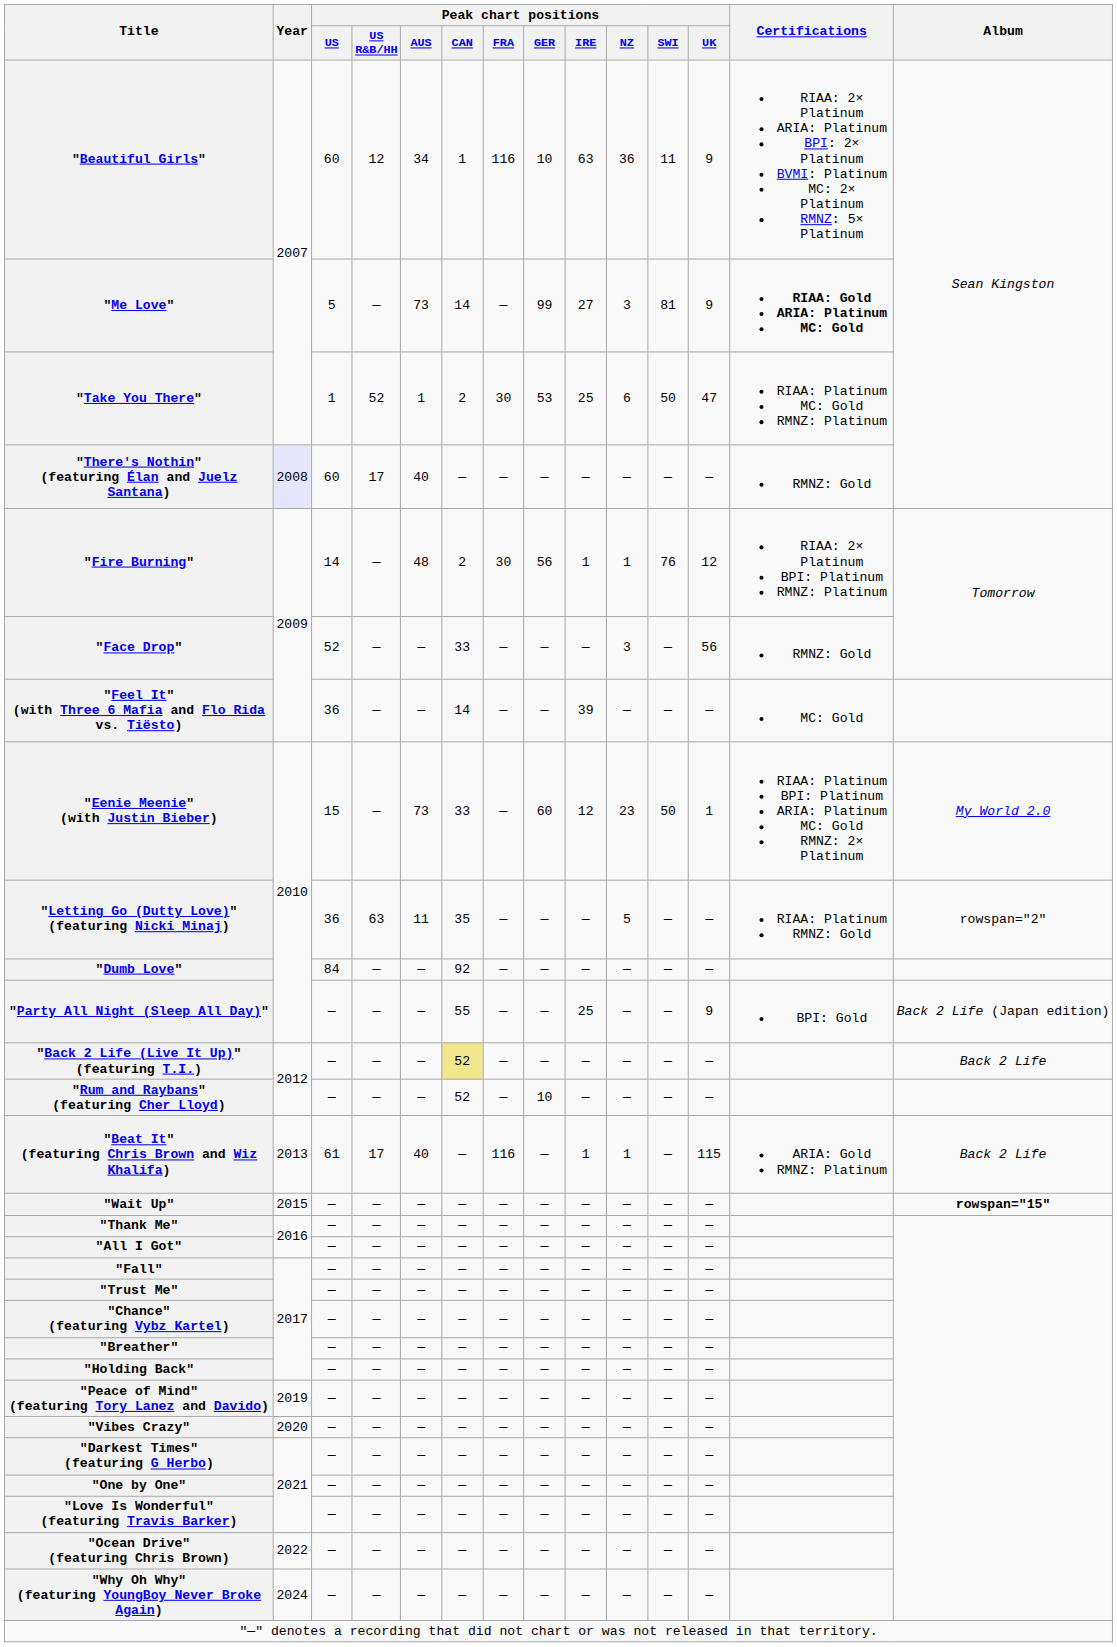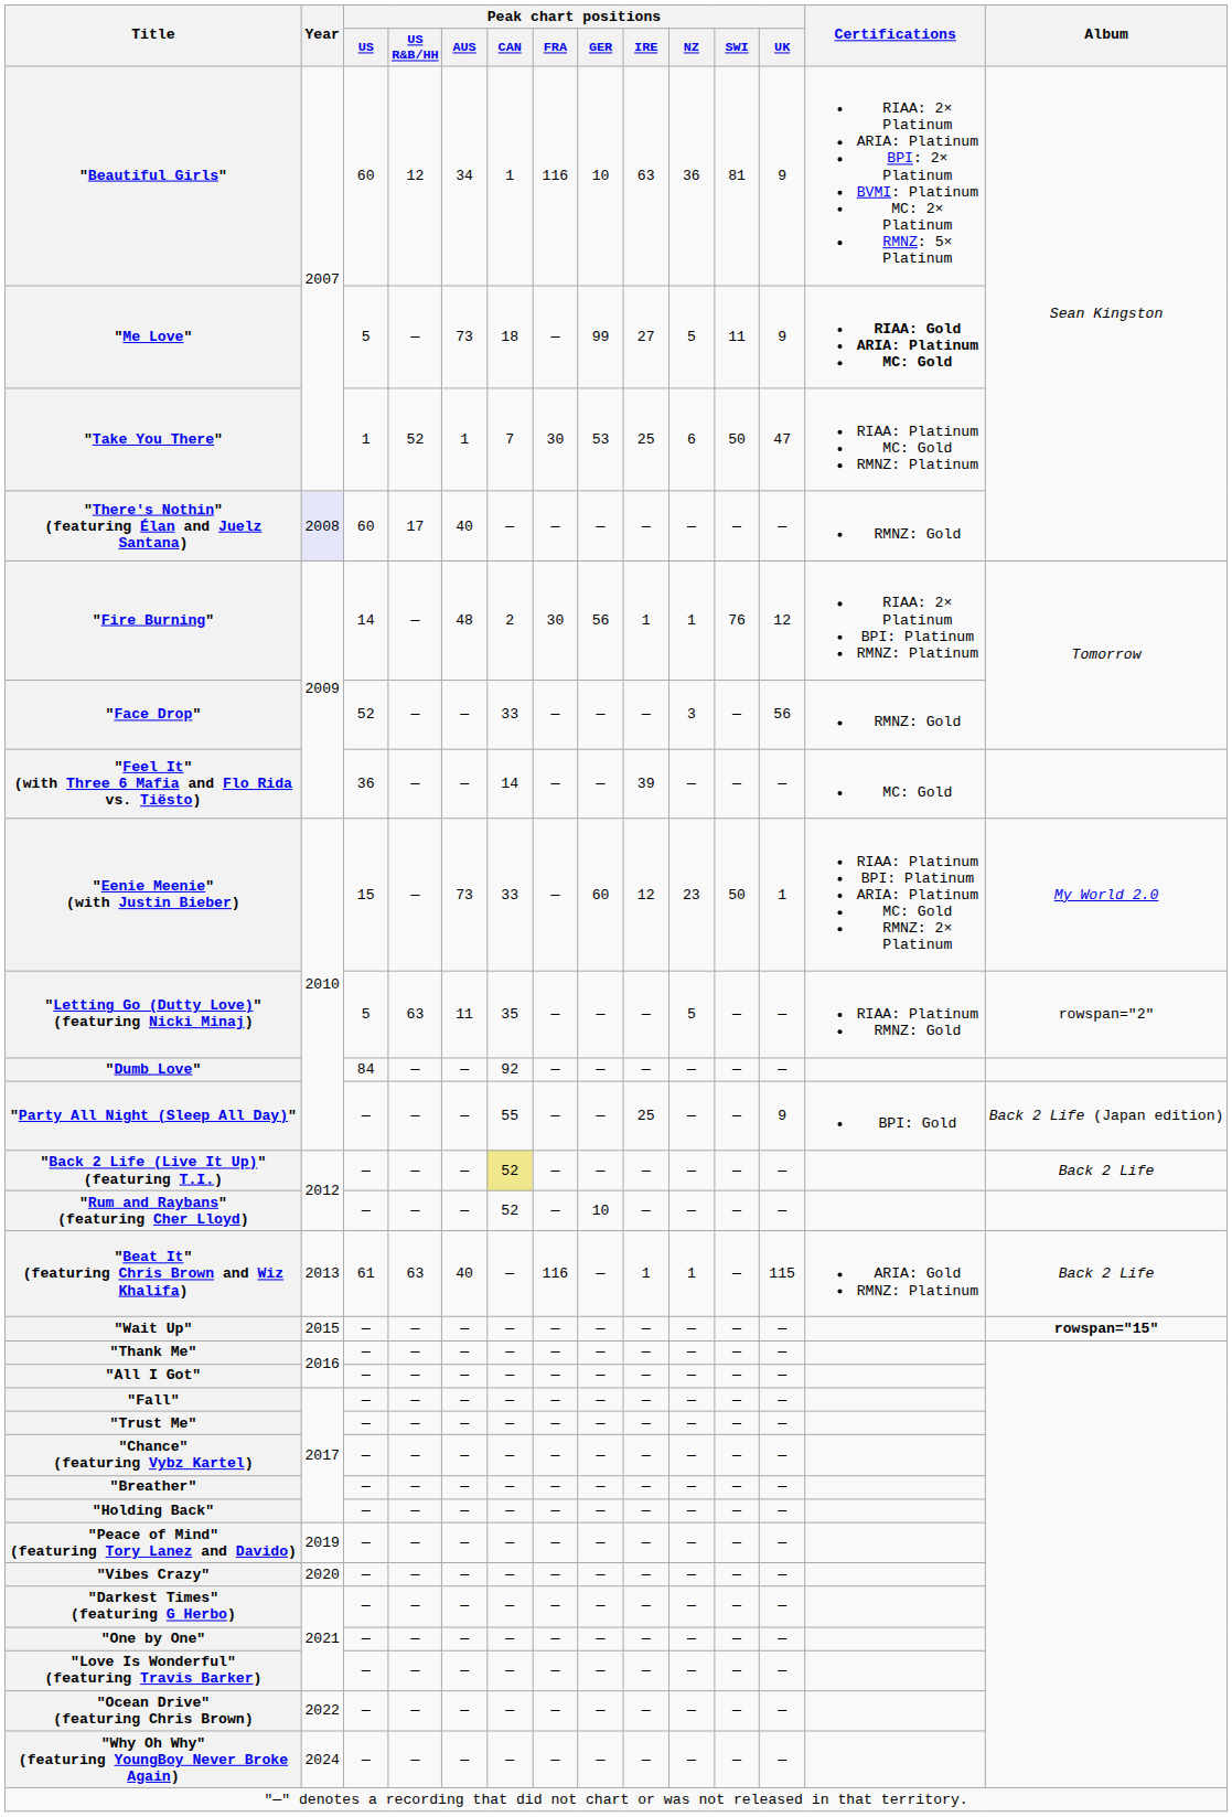"Beautiful Girls" | Peak chart positions / SWI: 11 -> 81
"Me Love" | Peak chart positions / CAN: 14 -> 18
"Me Love" | Peak chart positions / NZ: 3 -> 5
"Me Love" | Peak chart positions / SWI: 81 -> 11
"Take You There" | Peak chart positions / CAN: 2 -> 7
"Letting Go (Dutty Love)" (featuring Nicki Minaj) | Peak chart positions / US: 36 -> 5
"Beat It" (featuring Chris Brown and Wiz Khalifa) | Peak chart positions / US R&B/HH: 17 -> 63
